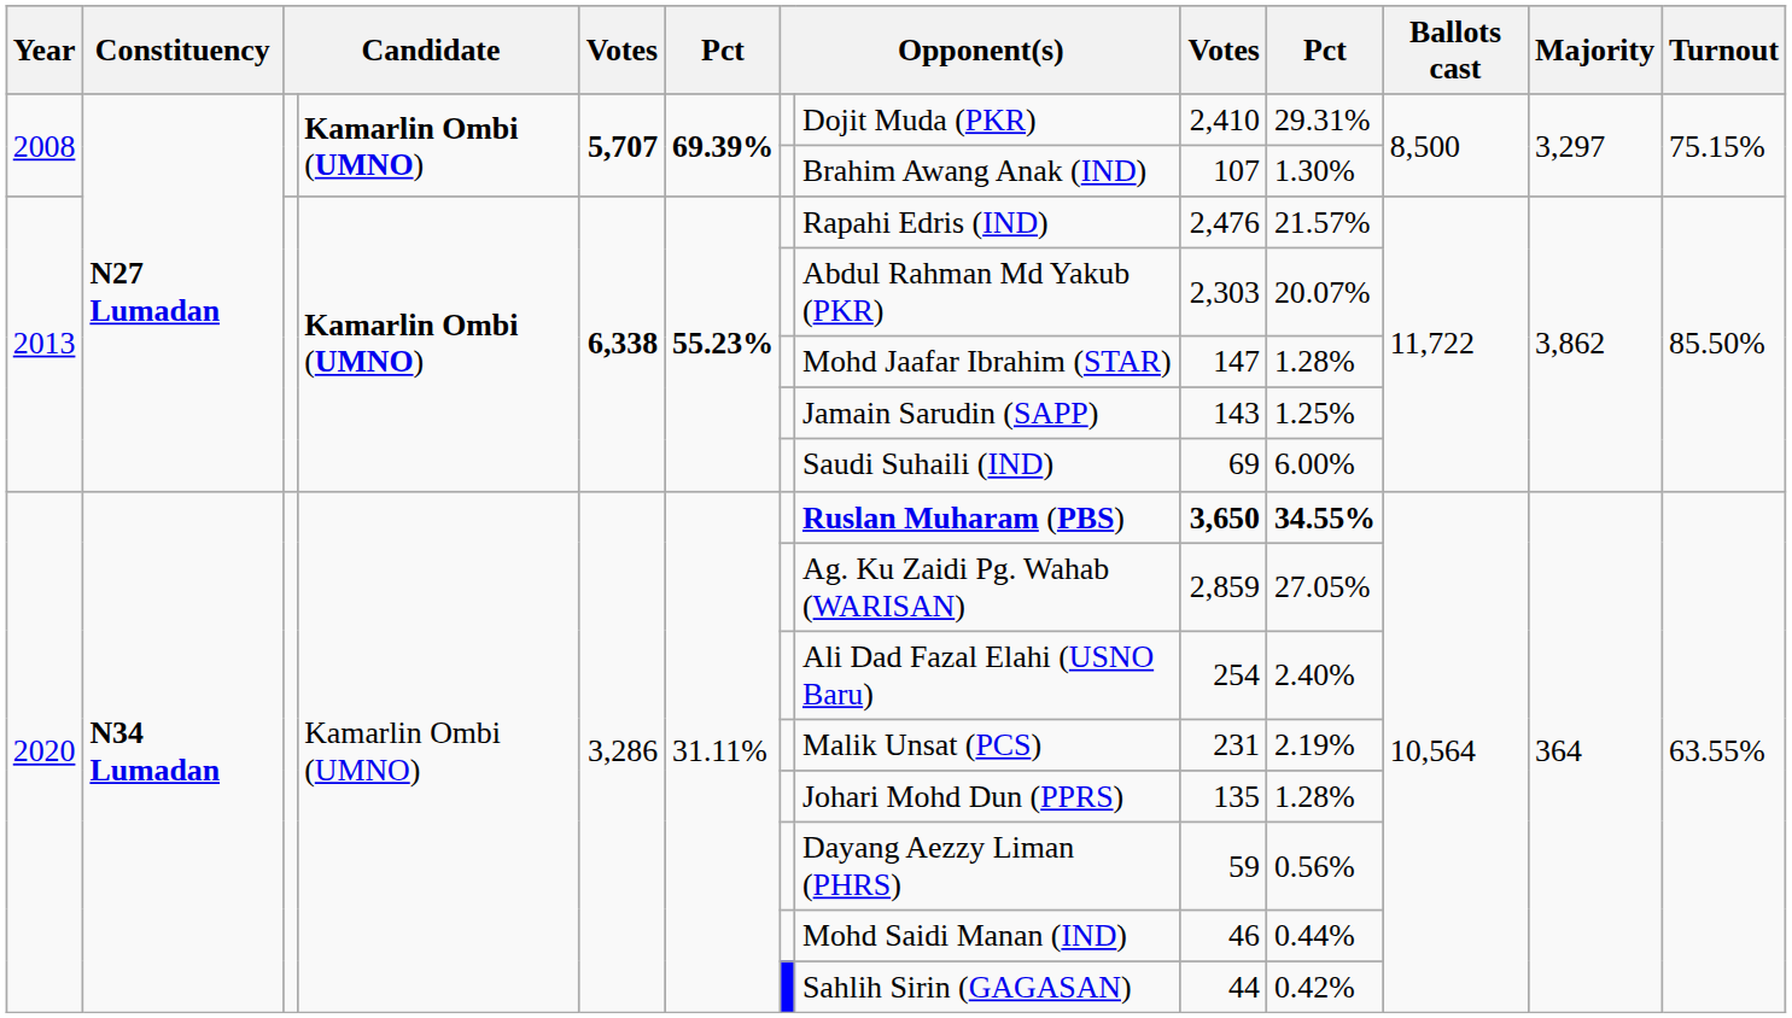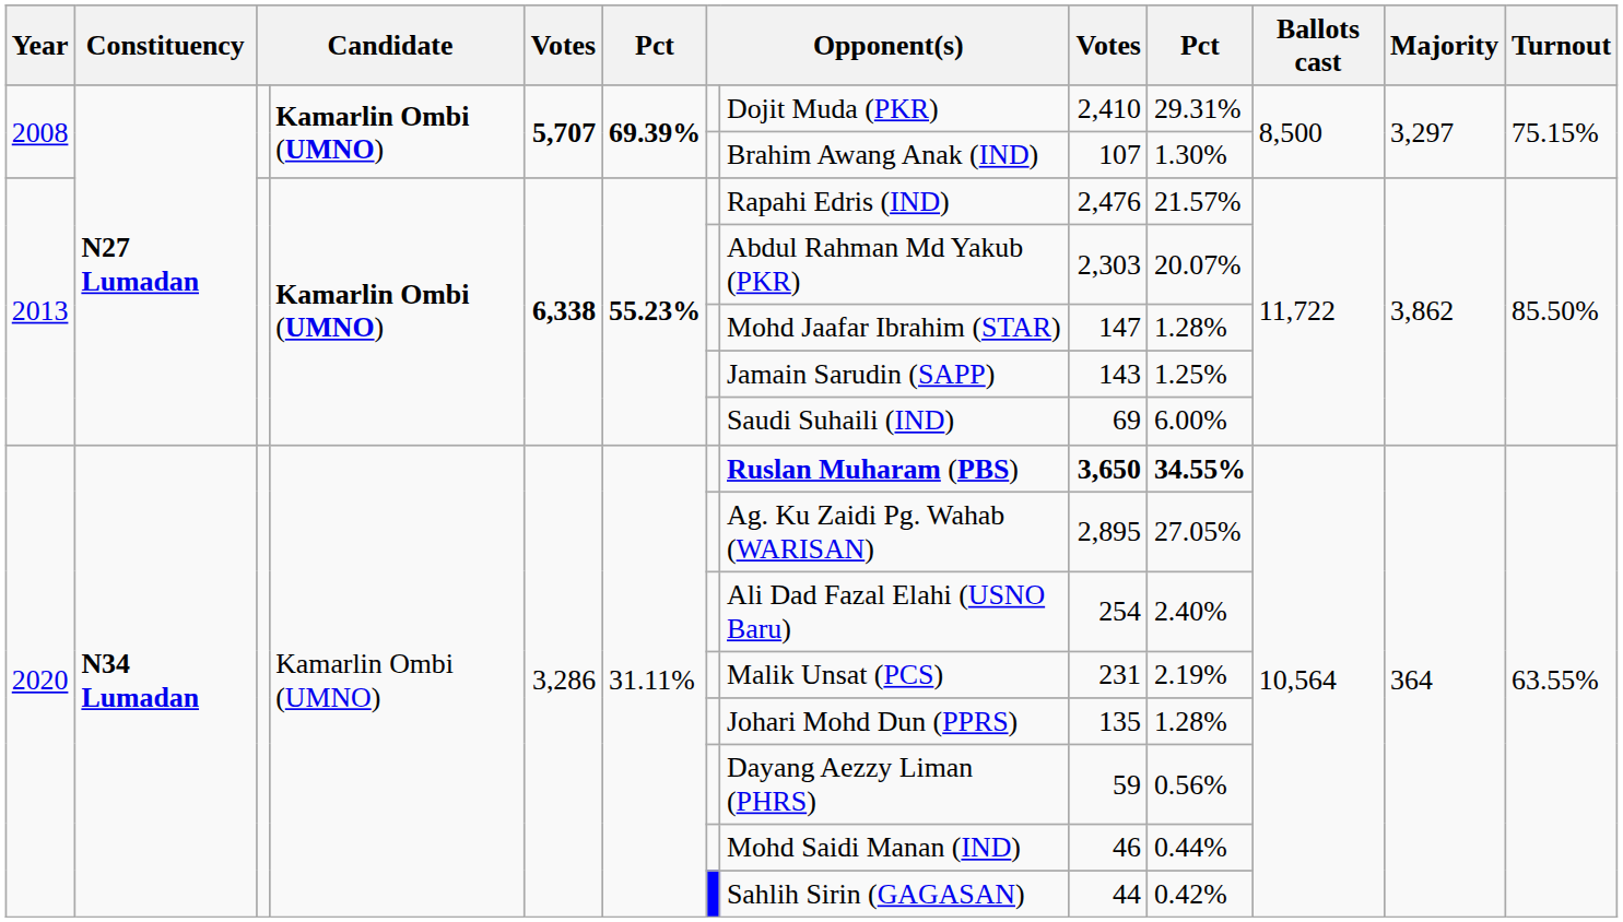row 10 | column 9: 2,859 -> 2,895
